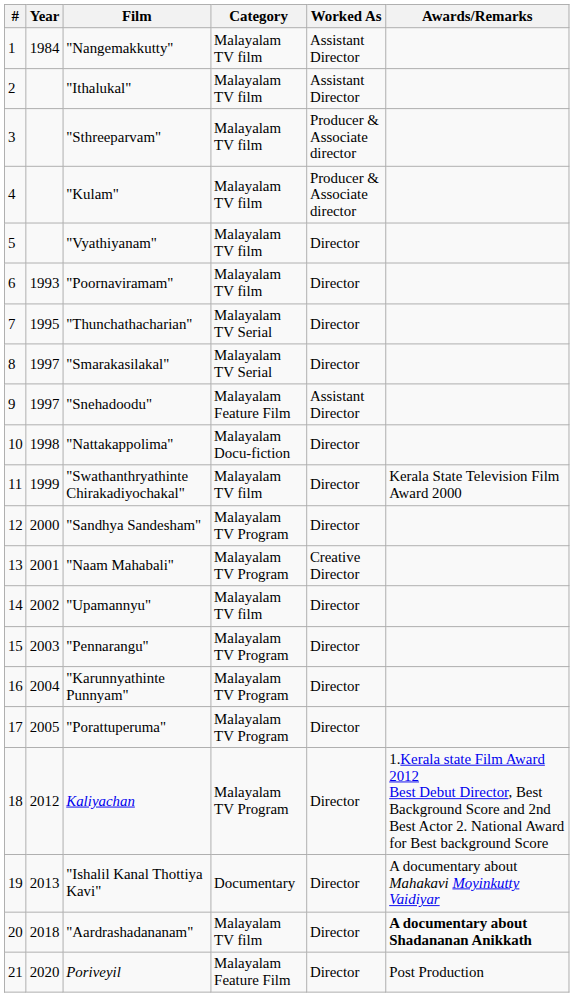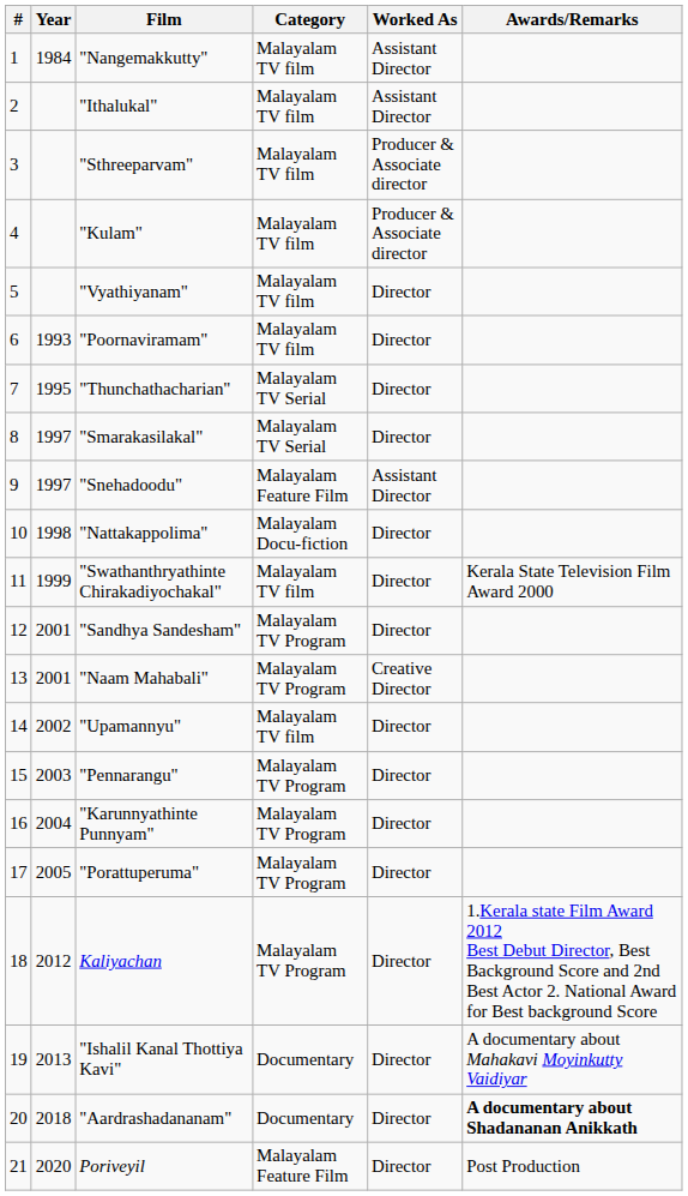"Sandhya Sandesham" | Year: 2000 -> 2001
"Aardrashadananam" | Category: Malayalam TV film -> Documentary
